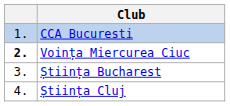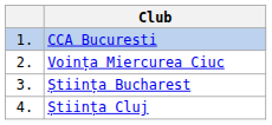Voința Miercurea Ciuc | column 1: bold -> normal
